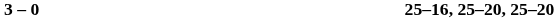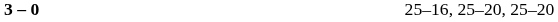row 1 | column 2: bold -> normal
